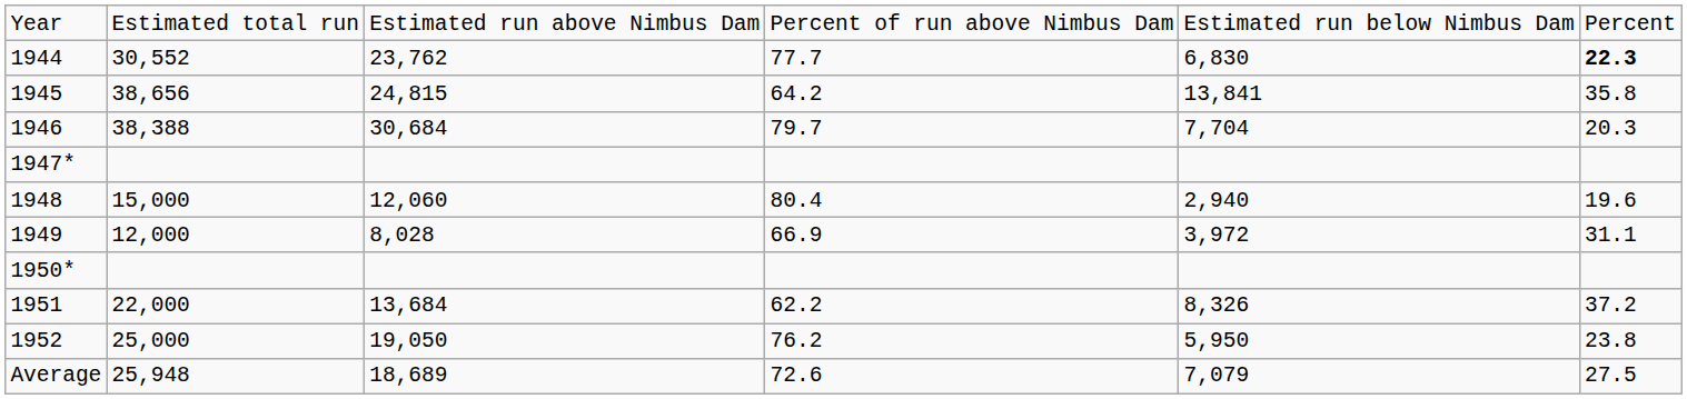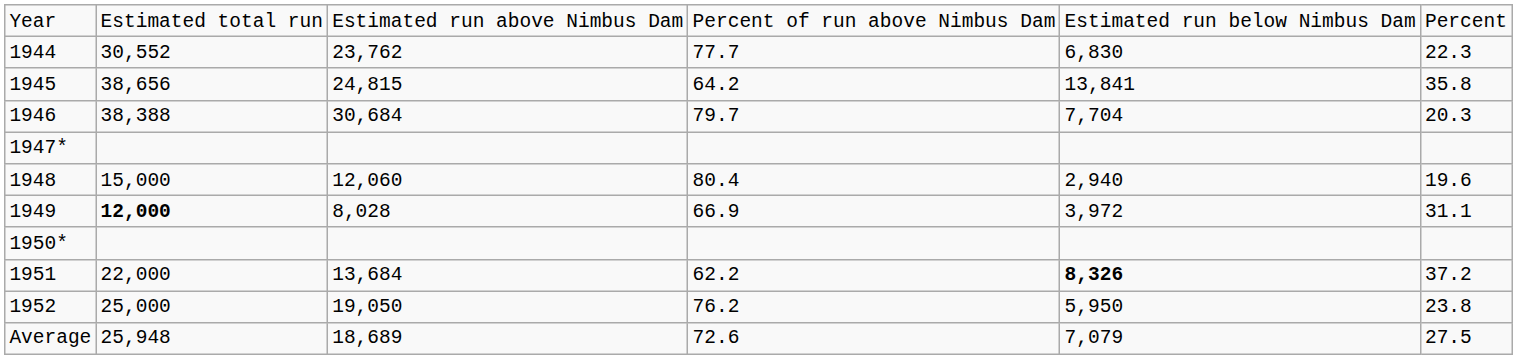1944 | column 6: bold -> normal
1949 | column 2: normal -> bold
1951 | column 5: normal -> bold
